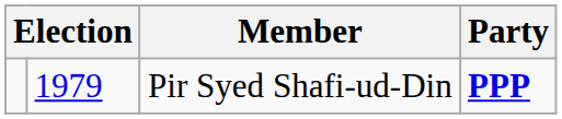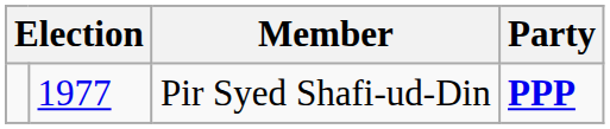Pir Syed Shafi-ud-Din | column 2: 1979 -> 1977
